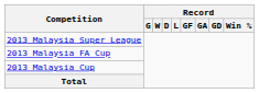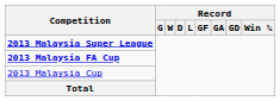2013 Malaysia Super League | Competition: normal -> bold
2013 Malaysia FA Cup | Competition: normal -> bold
